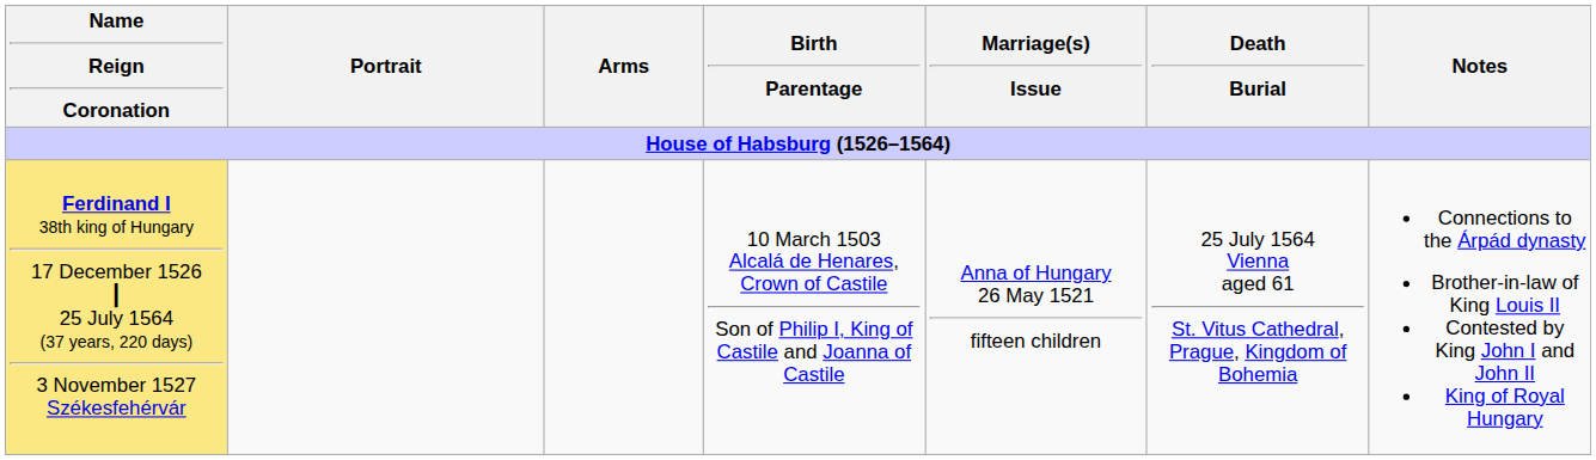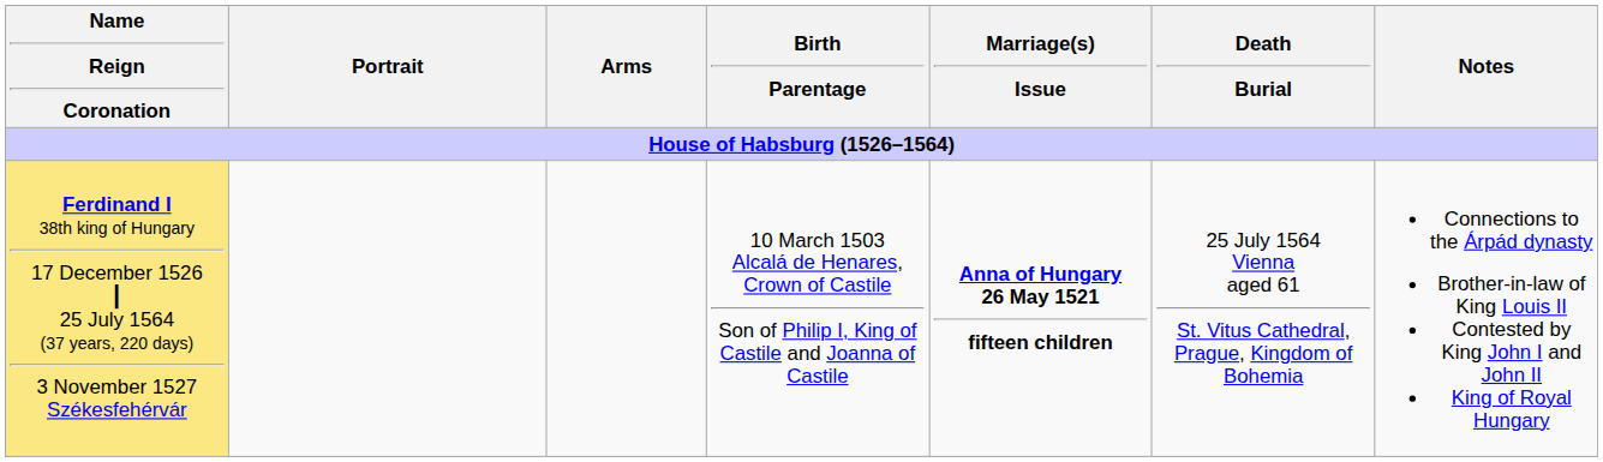row 3 | Marriage(s) Issue: normal -> bold
